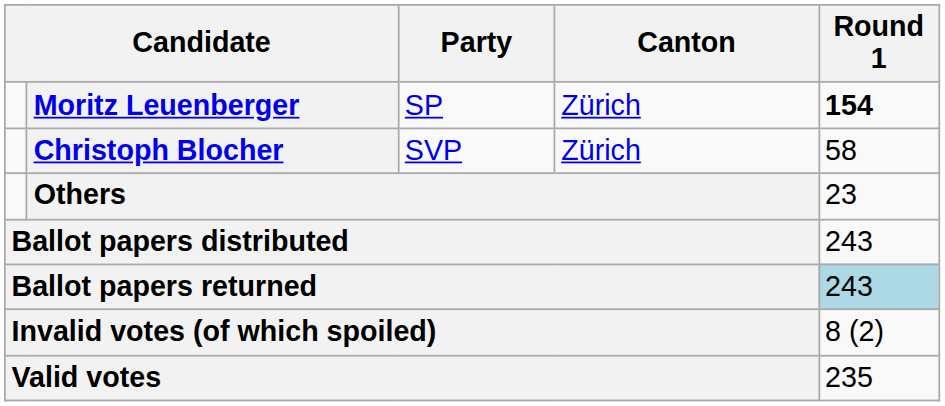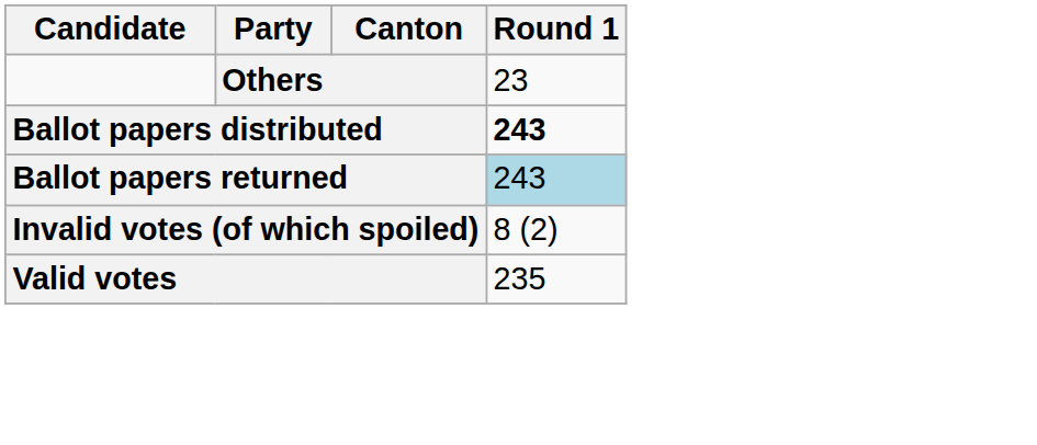- row: Moritz Leuenberger | SP | Zürich | 154
- row: Christoph Blocher | SVP | Zürich | 58
Ballot papers distributed | Round 1: normal -> bold
